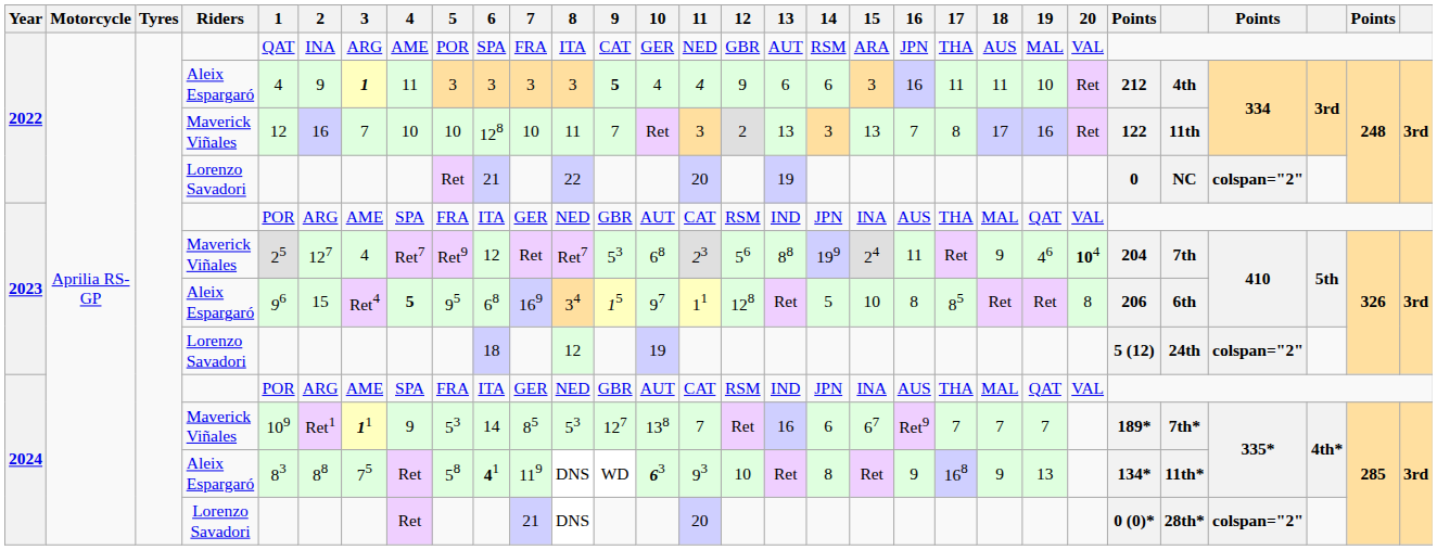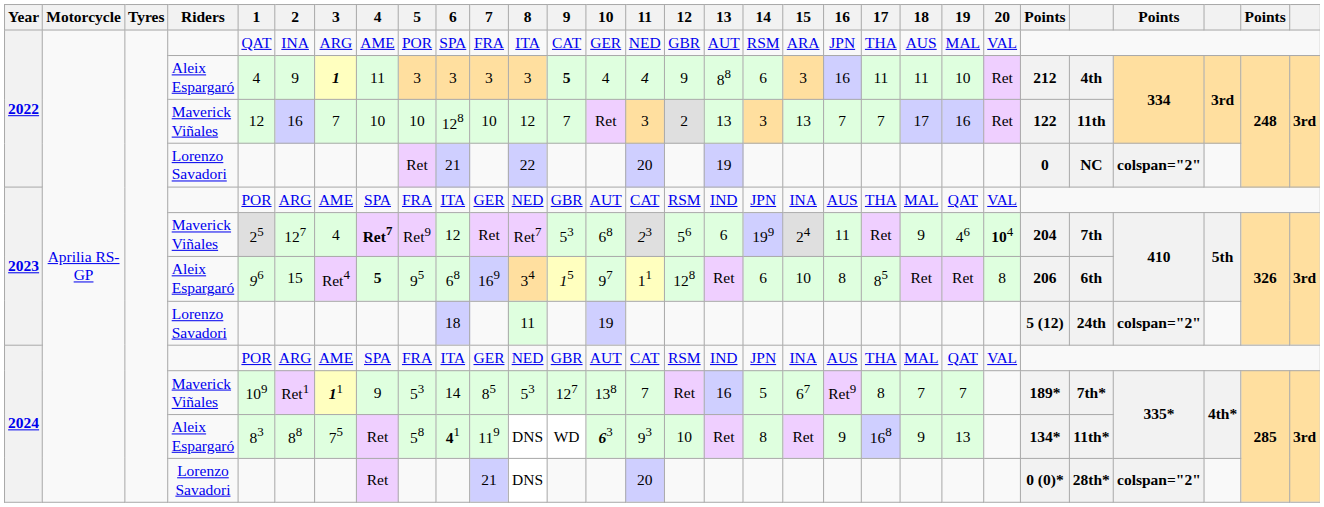2022 / Aleix Espargaró | 13: 6 -> 88
2022 / Maverick Viñales | 8: 11 -> 12
2022 / Maverick Viñales | 17: 8 -> 7
2023 / Maverick Viñales | 4: normal -> bold
2023 / Maverick Viñales | 13: 88 -> 6
2023 / Aleix Espargaró | 14: 5 -> 6
2023 / Lorenzo Savadori | 8: 12 -> 11
2024 / Maverick Viñales | 14: 6 -> 5
2024 / Maverick Viñales | 17: 7 -> 8
